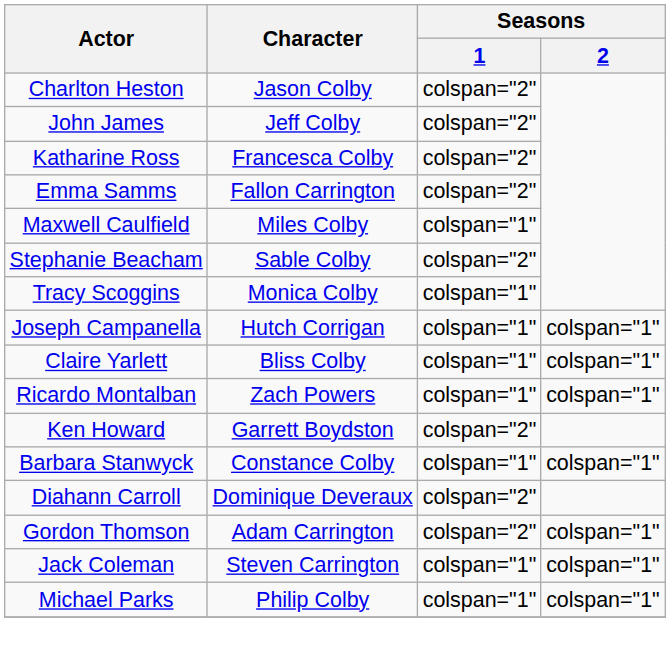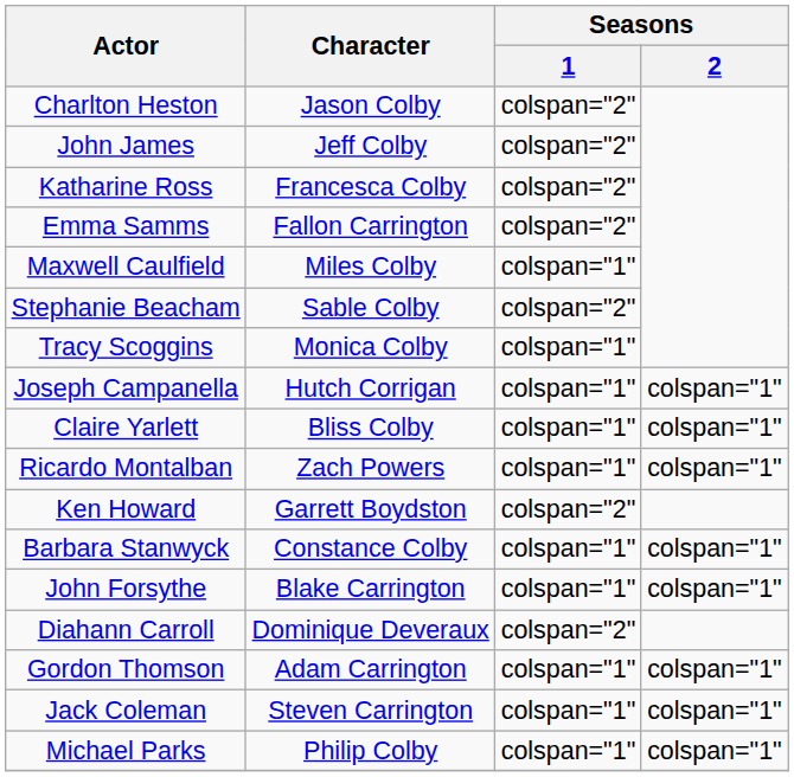+ row: John Forsythe | Blake Carrington | colspan="1" | colspan="1"
Gordon Thomson | Seasons / 1: colspan="2" -> colspan="1"
